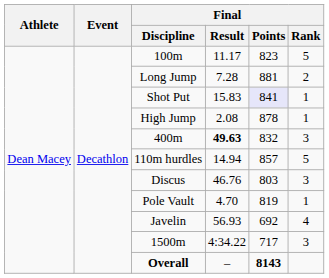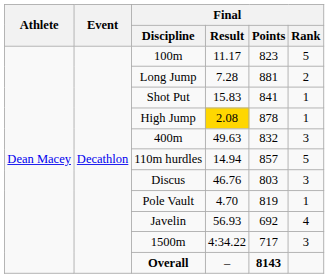Shot Put | Final / Points: lavender background -> no background
High Jump | Final / Result: no background -> gold background
400m | Final / Result: bold -> normal
